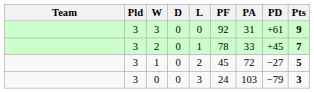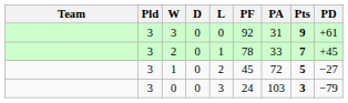columns swapped: PD <-> Pts
